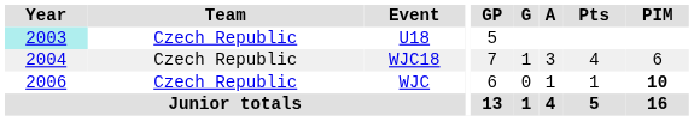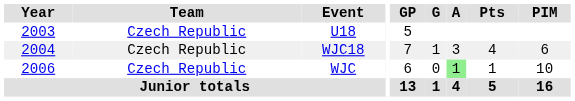U18 | Year: paleturquoise background -> no background
WJC | A: no background -> lightgreen background
WJC | PIM: bold -> normal
